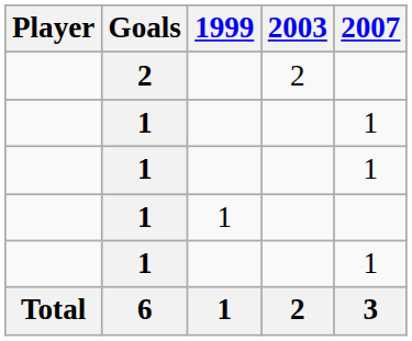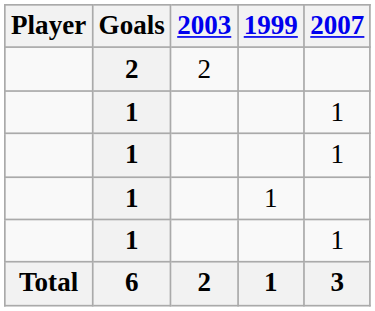columns swapped: 1999 <-> 2003
